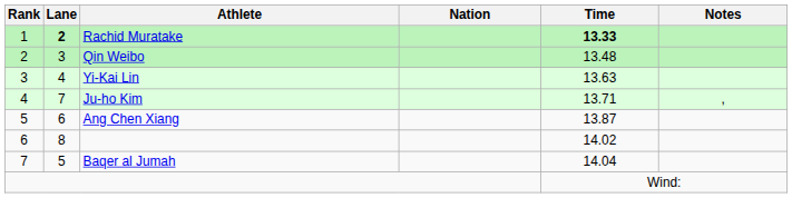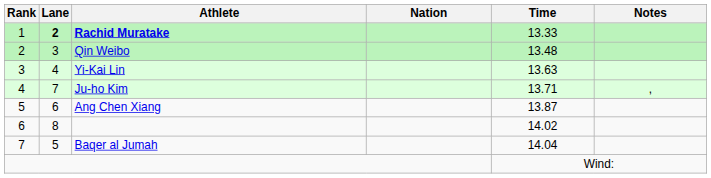1 | Athlete: normal -> bold
1 | Time: bold -> normal
